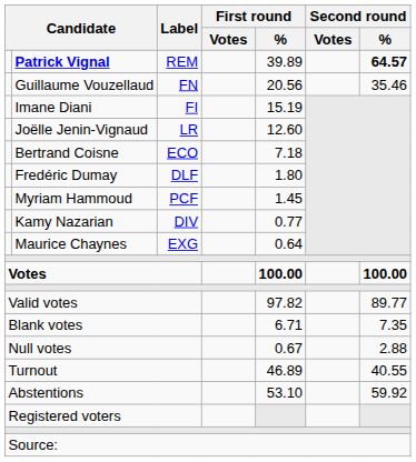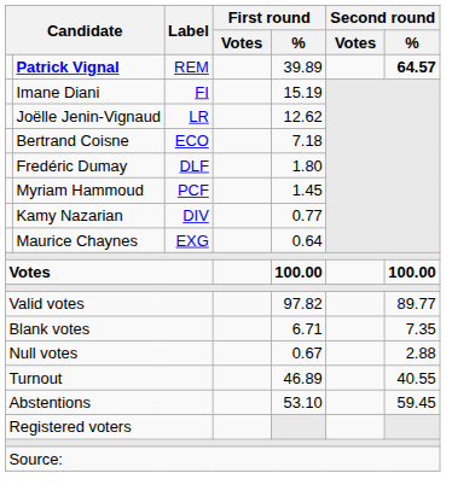- row: Guillaume Vouzellaud | FN | 20.56 | 35.46
Joëlle Jenin-Vignaud | First round / %: 12.60 -> 12.62
Abstentions | Second round / %: 59.92 -> 59.45
